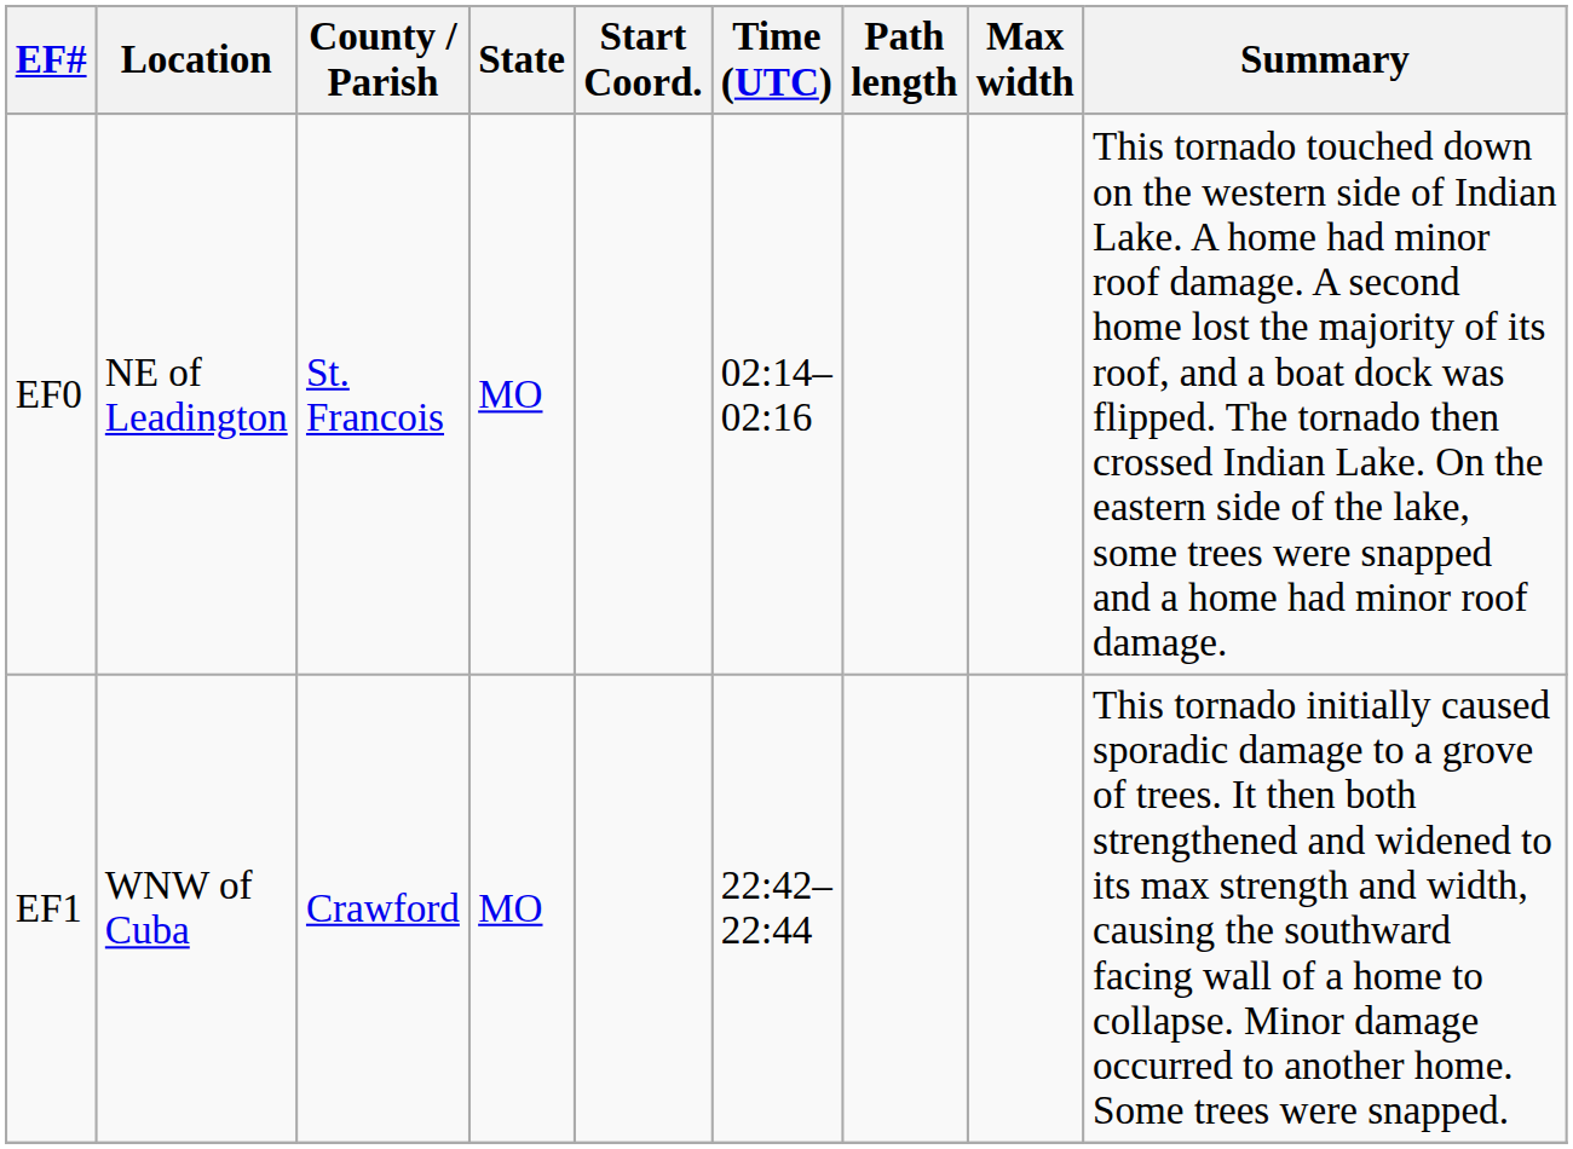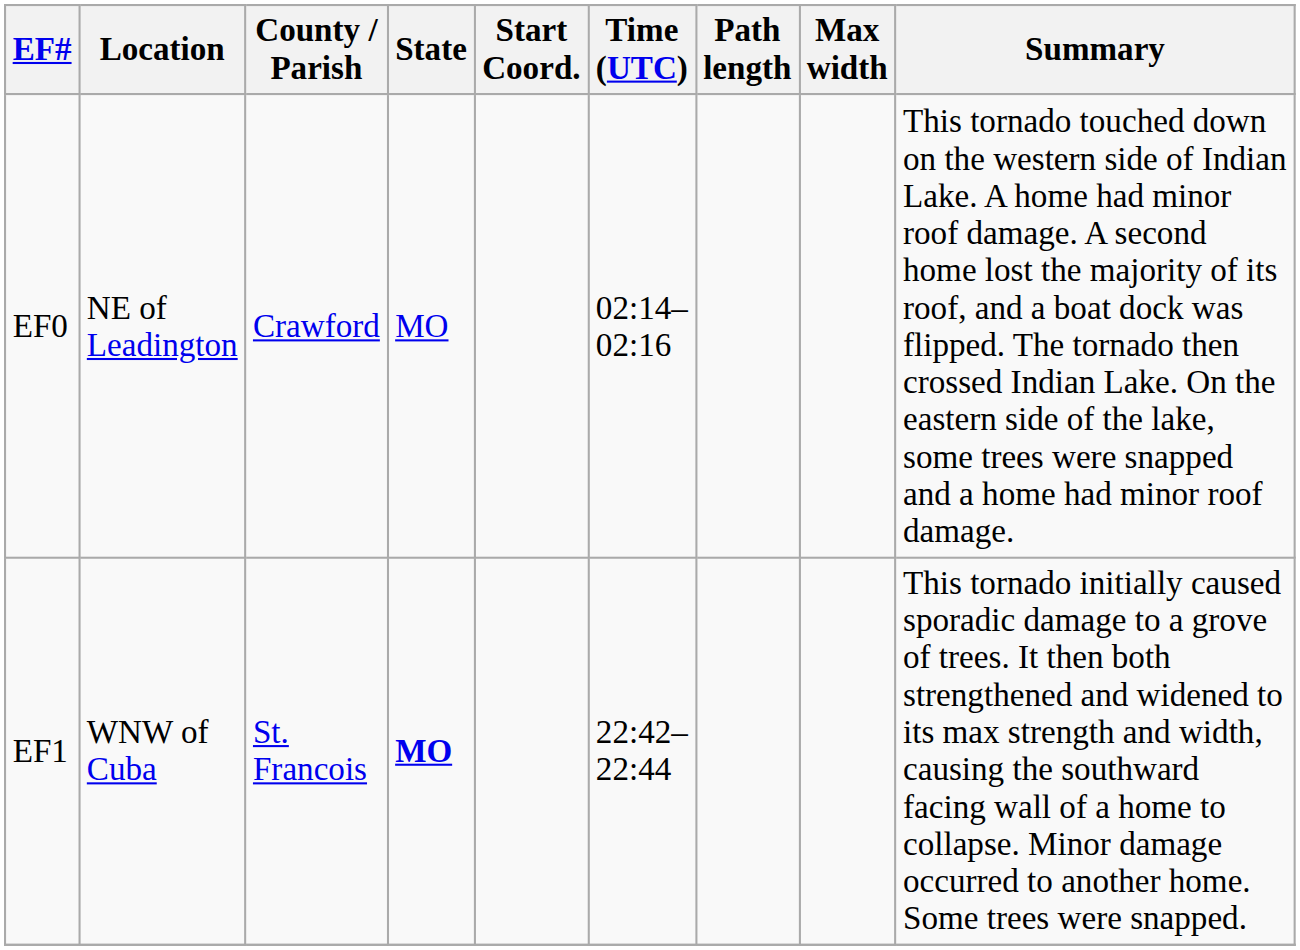EF0 | County / Parish: St. Francois -> Crawford
EF1 | County / Parish: Crawford -> St. Francois
EF1 | State: normal -> bold
